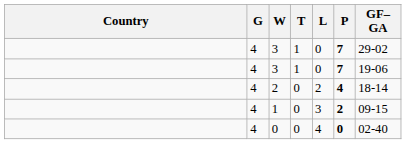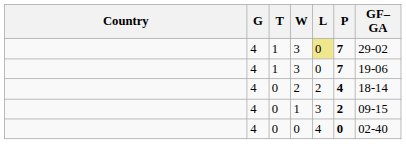columns swapped: W <-> T
row 2 | L: no background -> khaki background
